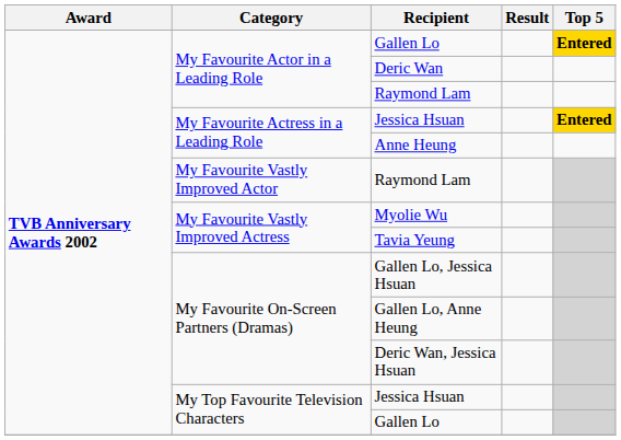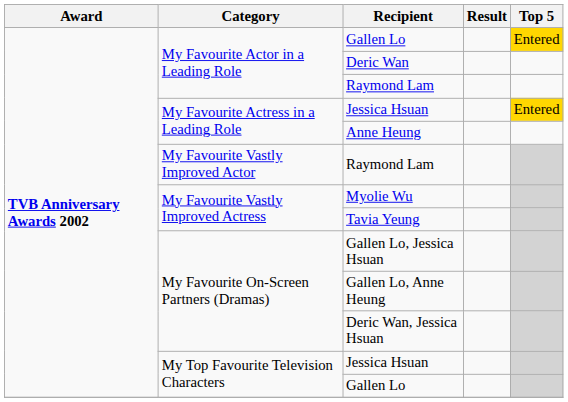My Favourite Actor in a Leading Role / Gallen Lo | Top 5: bold -> normal
My Favourite Actress in a Leading Role / Jessica Hsuan | Top 5: bold -> normal
